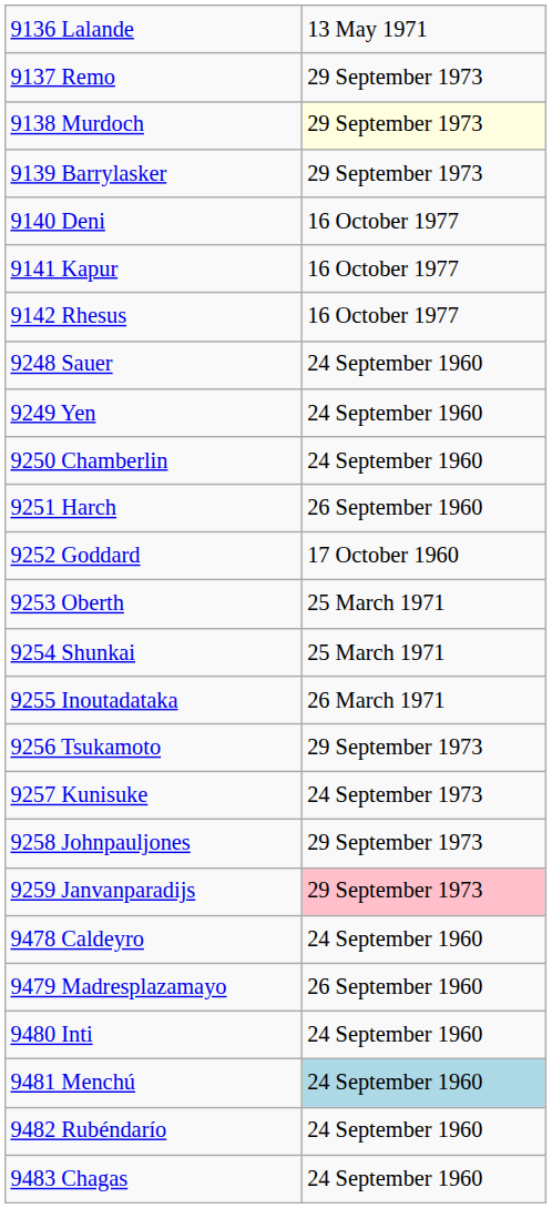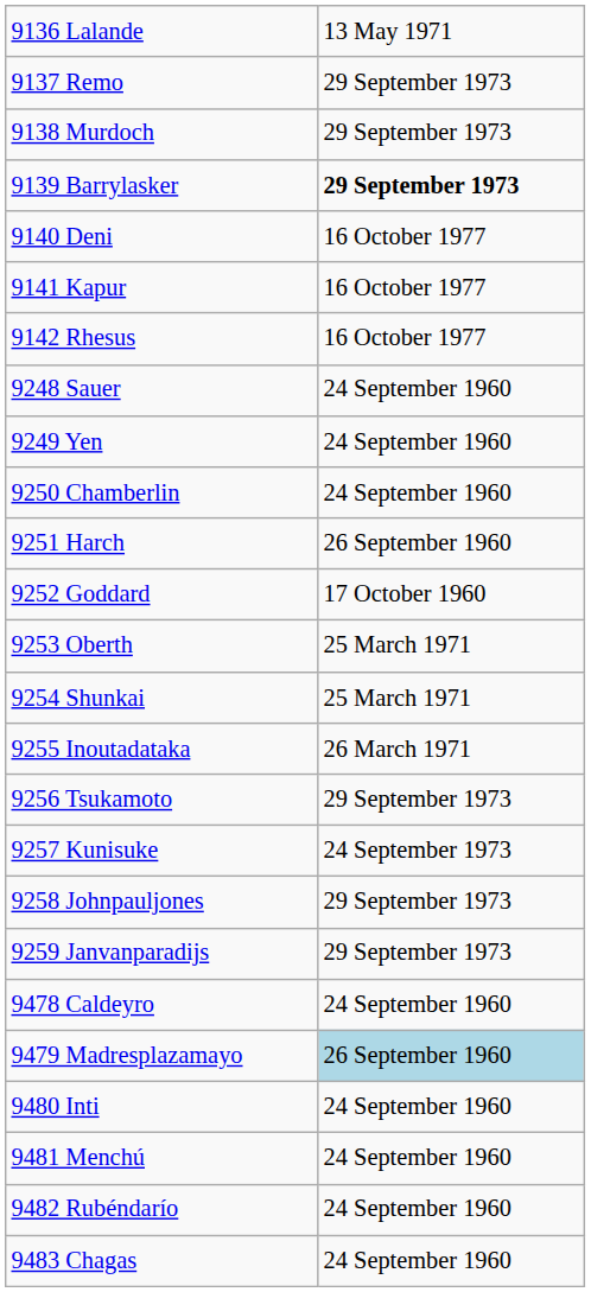9138 Murdoch | column 2: lightyellow background -> no background
9139 Barrylasker | column 2: normal -> bold
9259 Janvanparadijs | column 2: pink background -> no background
9479 Madresplazamayo | column 2: no background -> lightblue background
9481 Menchú | column 2: lightblue background -> no background
